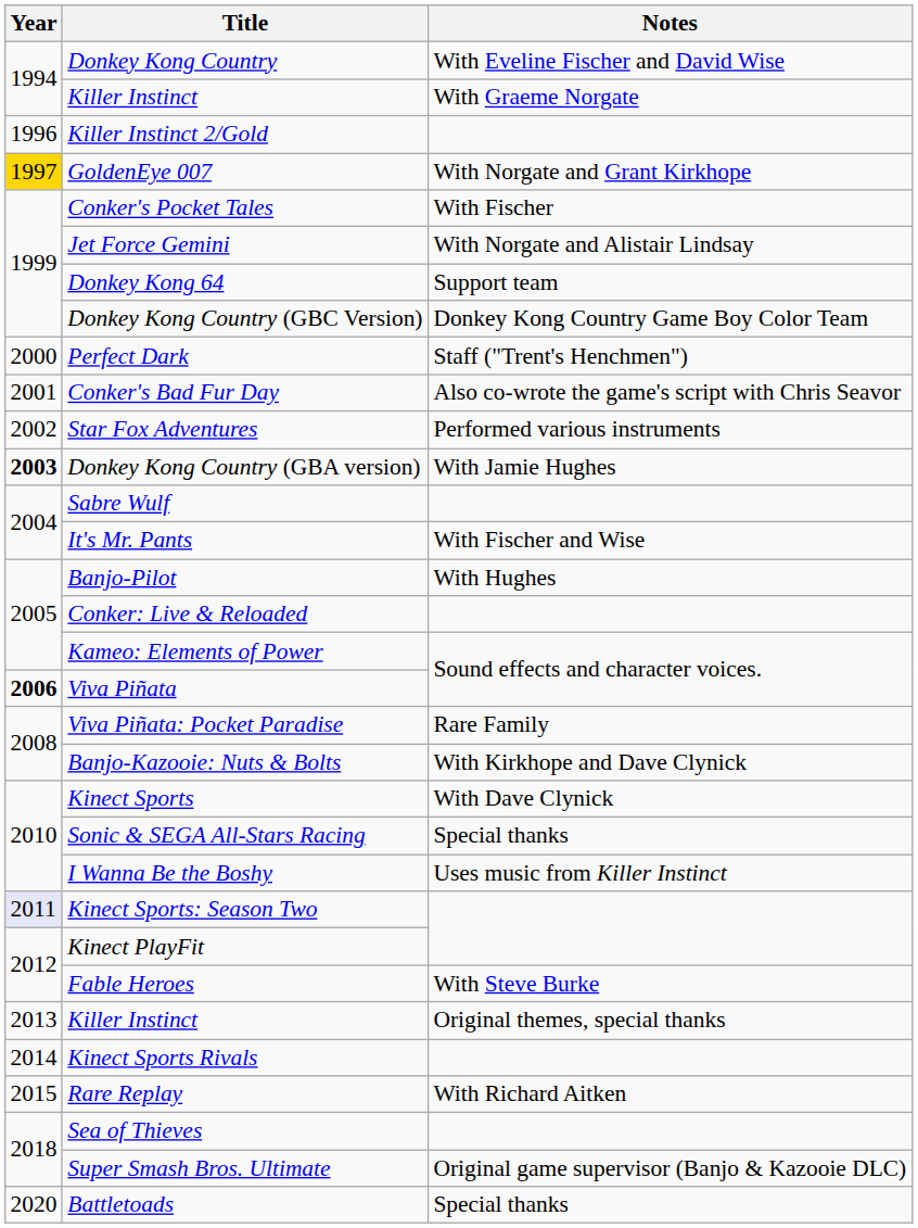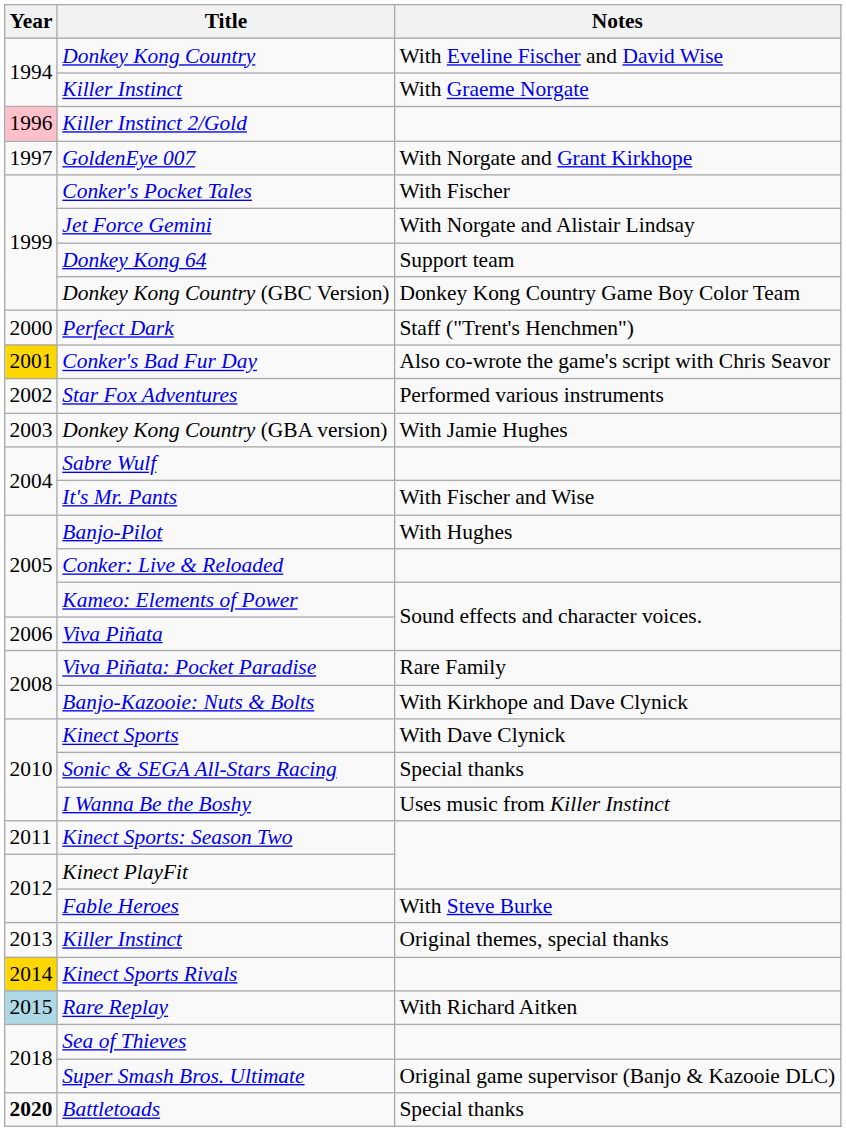Killer Instinct 2/Gold | Year: no background -> pink background
GoldenEye 007 | Year: gold background -> no background
Conker's Bad Fur Day | Year: no background -> gold background
Donkey Kong Country (GBA version) | Year: bold -> normal
Viva Piñata | Year: bold -> normal
Kinect Sports: Season Two | Year: lavender background -> no background
Kinect Sports Rivals | Year: no background -> gold background
Rare Replay | Year: no background -> lightblue background
Battletoads | Year: normal -> bold
